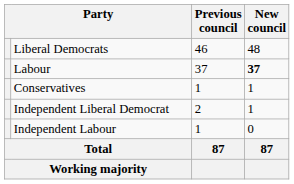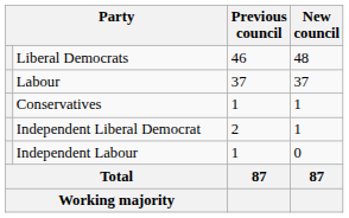Labour | New council: bold -> normal
